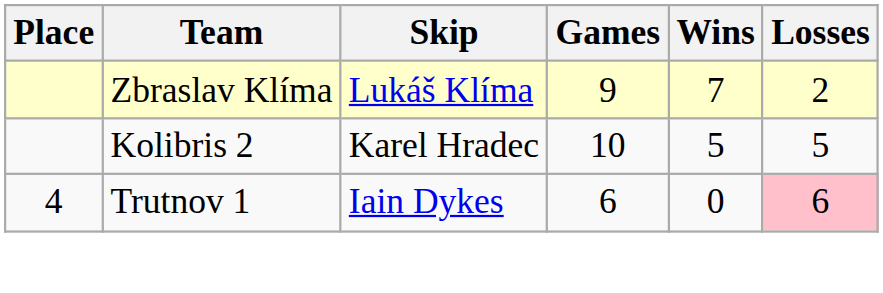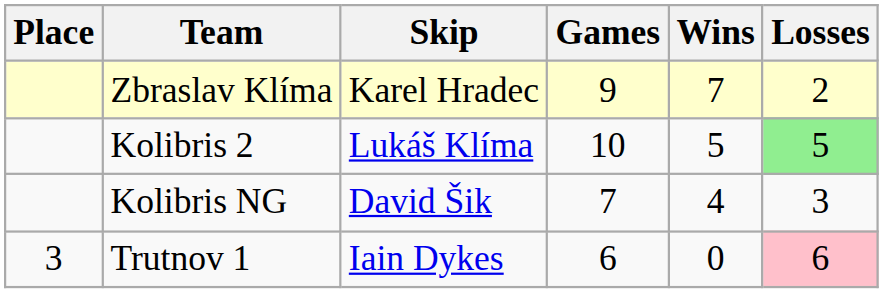Zbraslav Klíma | Skip: Lukáš Klíma -> Karel Hradec
Kolibris 2 | Skip: Karel Hradec -> Lukáš Klíma
Kolibris 2 | Losses: no background -> lightgreen background
+ row: Kolibris NG | David Šik | 7 | 4 | 3
Trutnov 1 | Place: 4 -> 3
